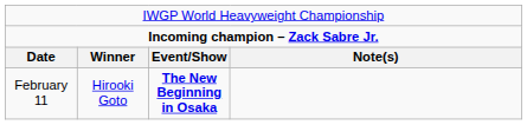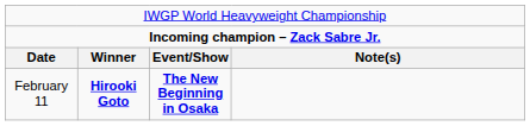February 11 | column 2: normal -> bold
